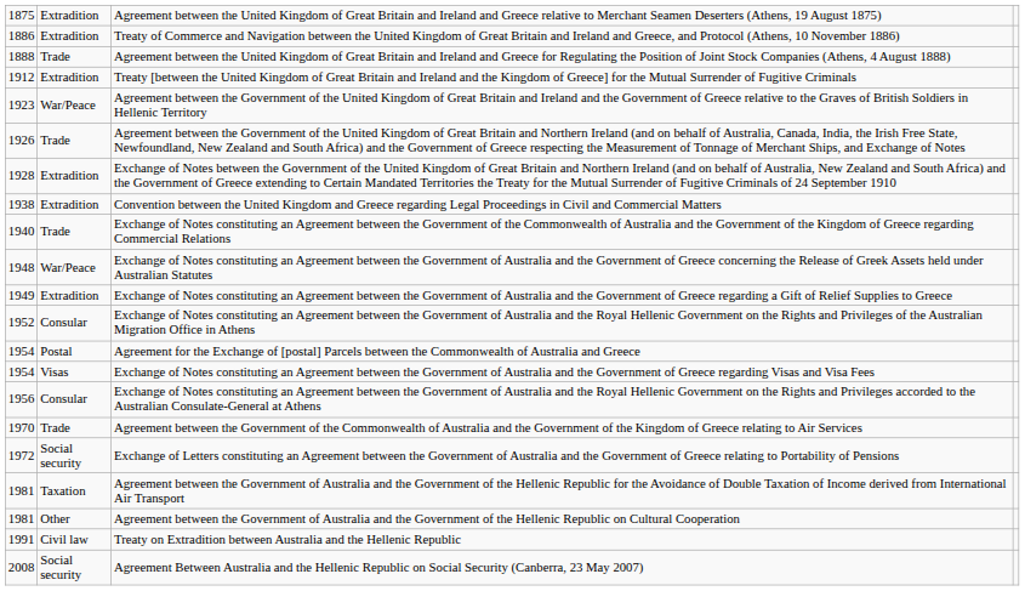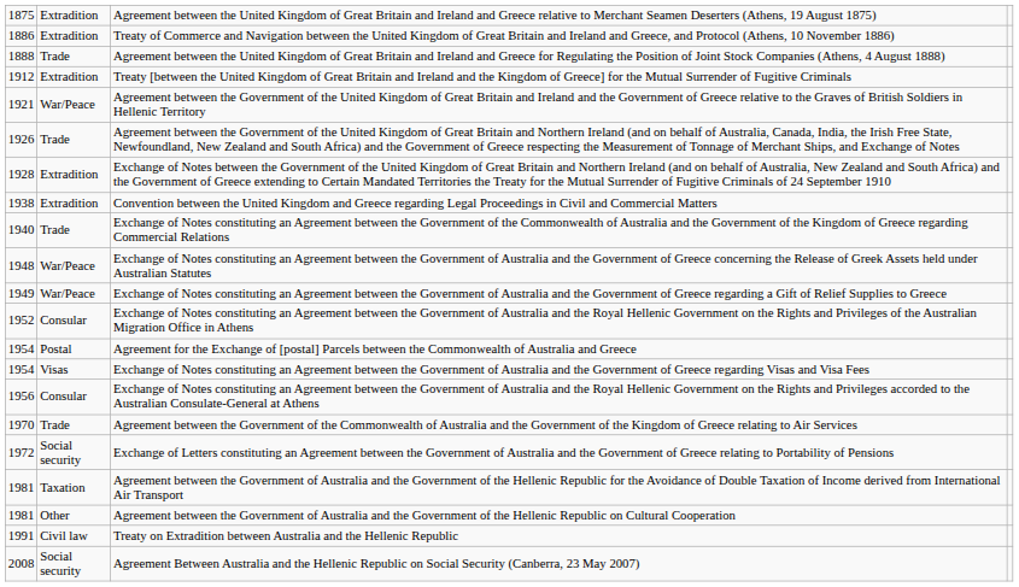row 5 | column 1: 1923 -> 1921
row 11 | column 2: Extradition -> War/Peace
